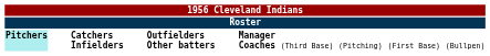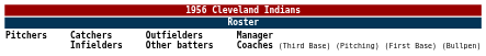Pitchers | column 1: paleturquoise background -> no background
